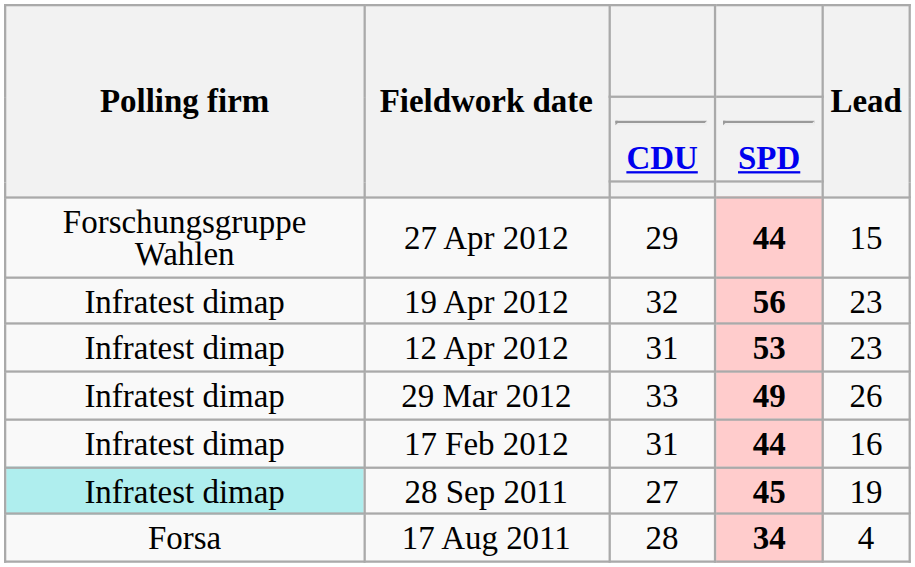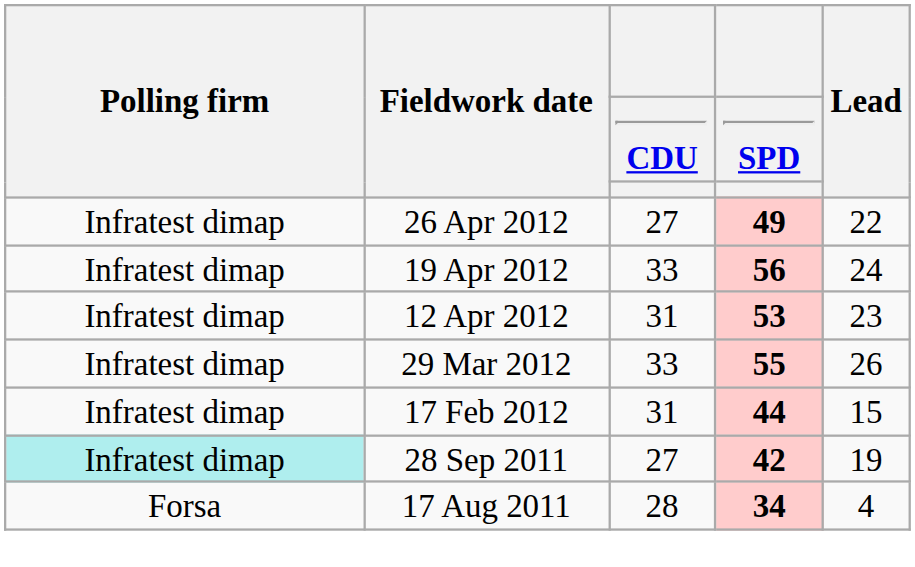- row: Forschungsgruppe Wahlen | 27 Apr 2012 | 29 | 44 | 15
+ row: Infratest dimap | 26 Apr 2012 | 27 | 49 | 22
19 Apr 2012 | CDU: 32 -> 33
19 Apr 2012 | Lead: 23 -> 24
29 Mar 2012 | SPD: 49 -> 55
17 Feb 2012 | Lead: 16 -> 15
28 Sep 2011 | SPD: 45 -> 42
